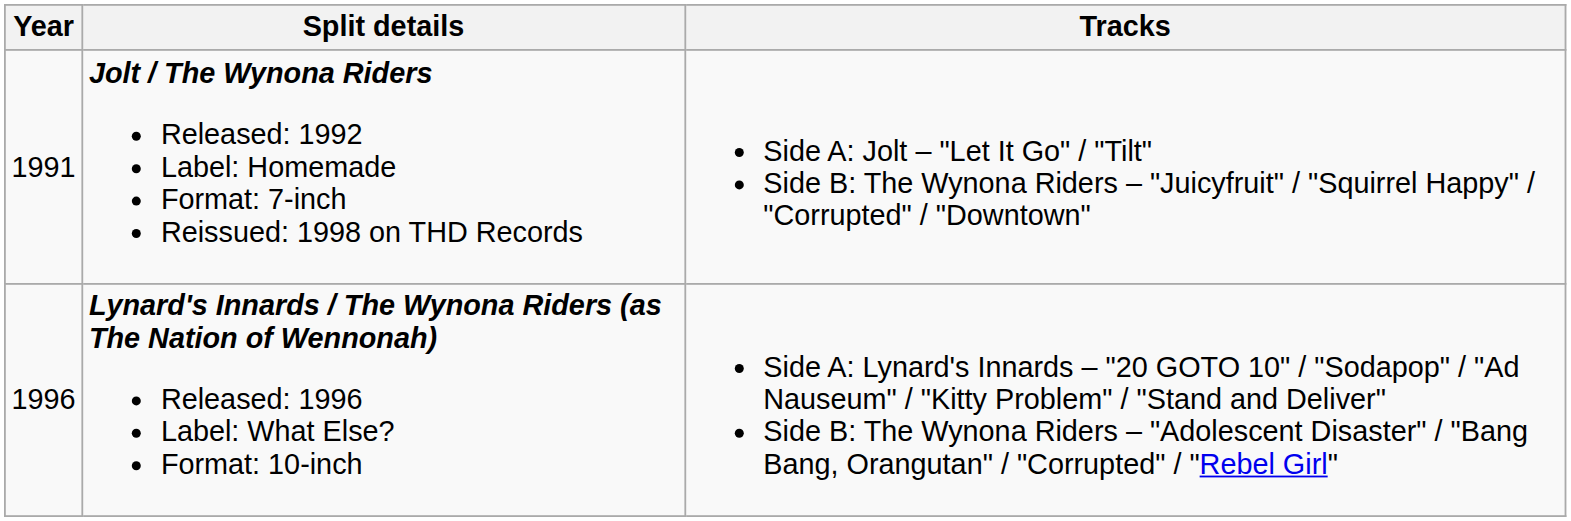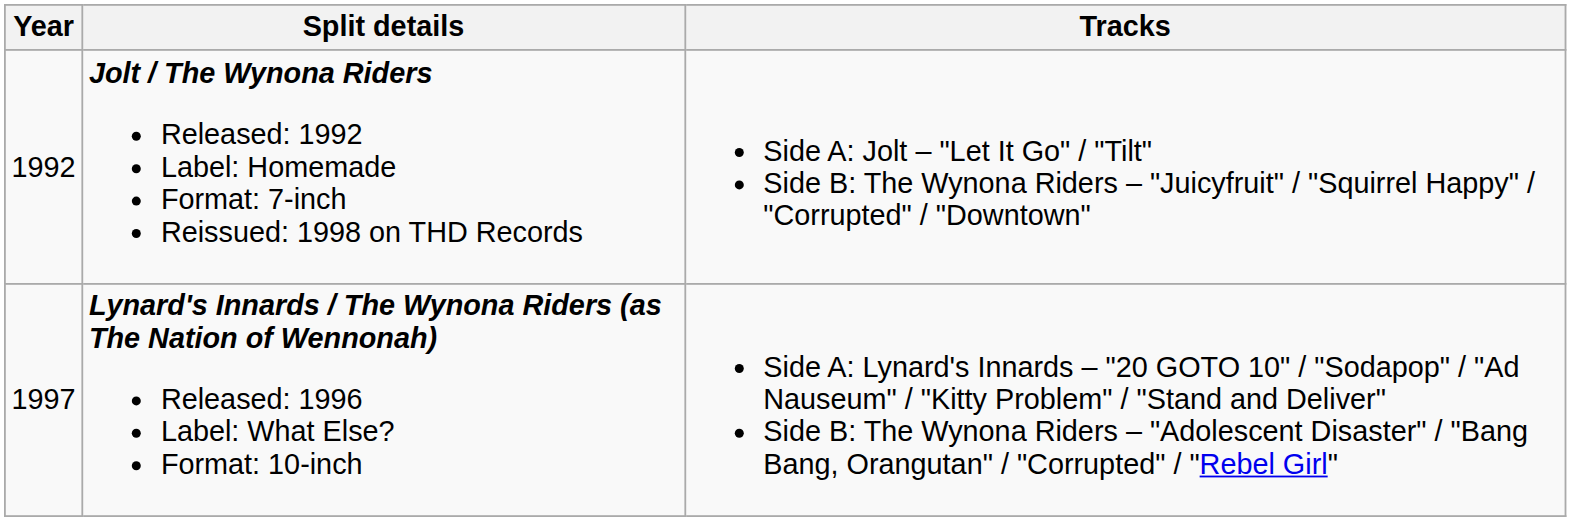row 2 | Year: 1991 -> 1992
row 3 | Year: 1996 -> 1997
